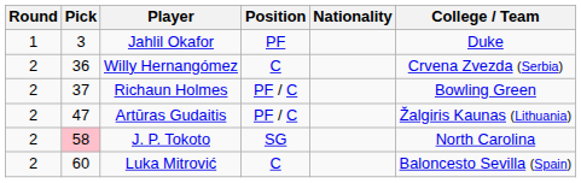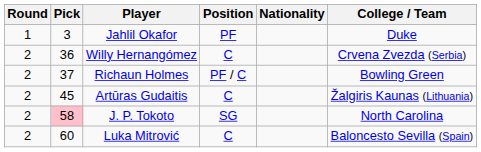Artūras Gudaitis | Pick: 47 -> 45
Artūras Gudaitis | Position: PF / C -> C
